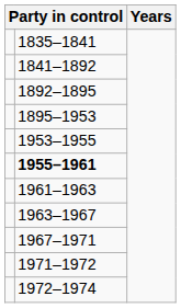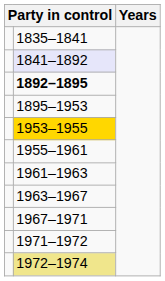1841–1892 | column 2: no background -> lavender background
1892–1895 | column 2: normal -> bold
1953–1955 | column 2: no background -> gold background
1955–1961 | column 2: bold -> normal
1972–1974 | column 2: no background -> khaki background
